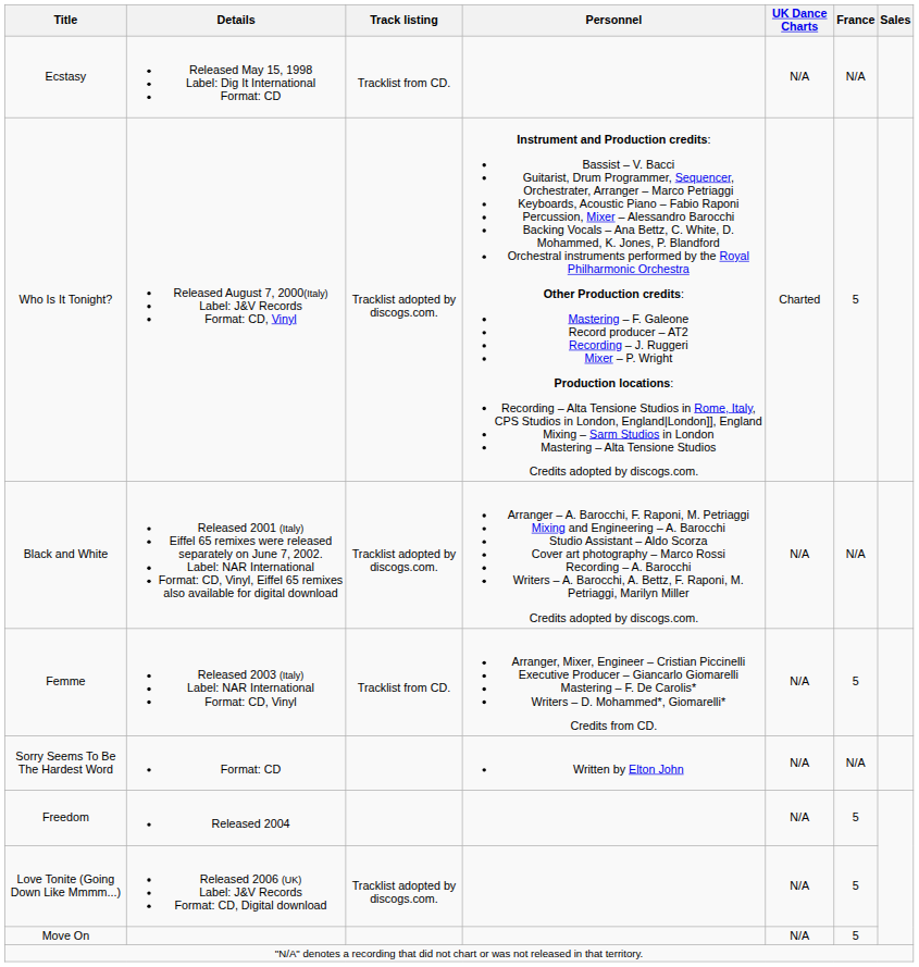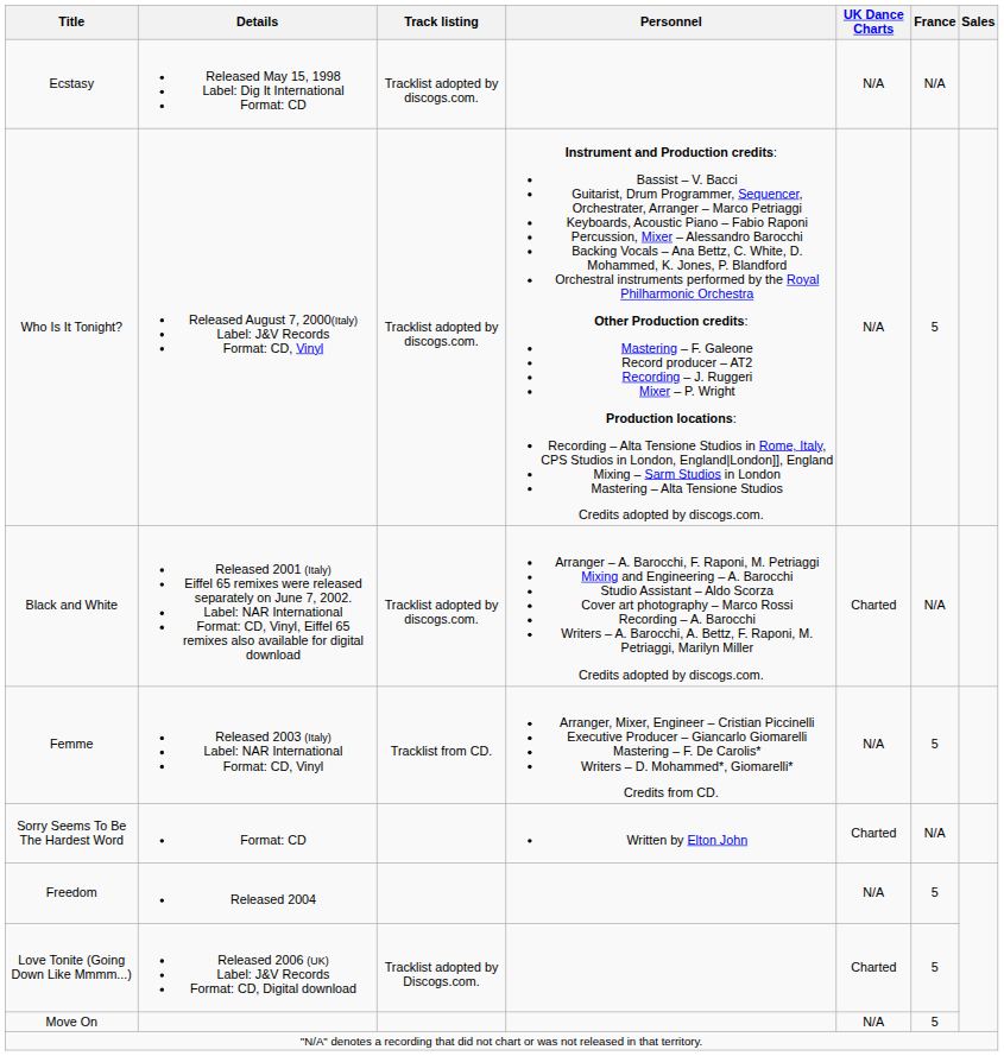Ecstasy | Track listing: Tracklist from CD. -> Tracklist adopted by discogs.com.
Who Is It Tonight? | UK Dance Charts: Charted -> N/A
Black and White | UK Dance Charts: N/A -> Charted
Sorry Seems To Be The Hardest Word | UK Dance Charts: N/A -> Charted
Love Tonite (Going Down Like Mmmm...) | Track listing: Tracklist adopted by discogs.com. -> Tracklist adopted by Discogs.com.
Love Tonite (Going Down Like Mmmm...) | UK Dance Charts: N/A -> Charted
